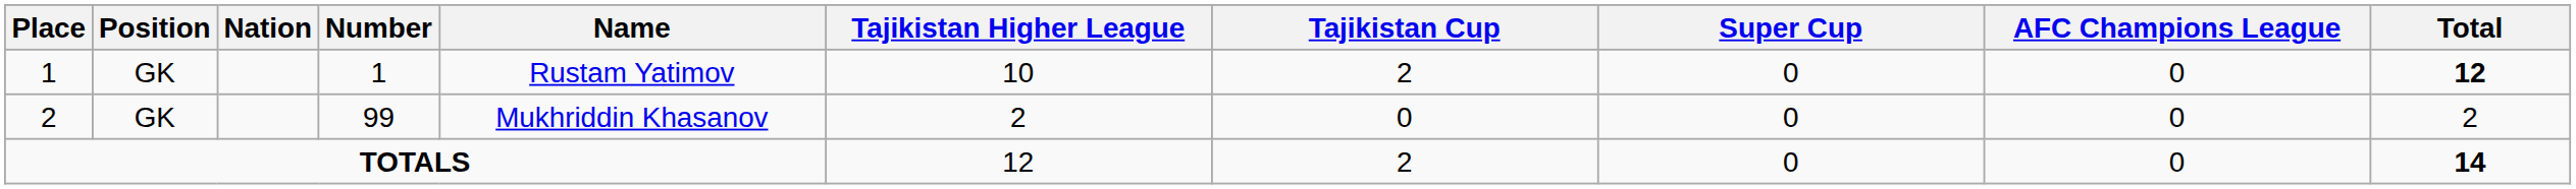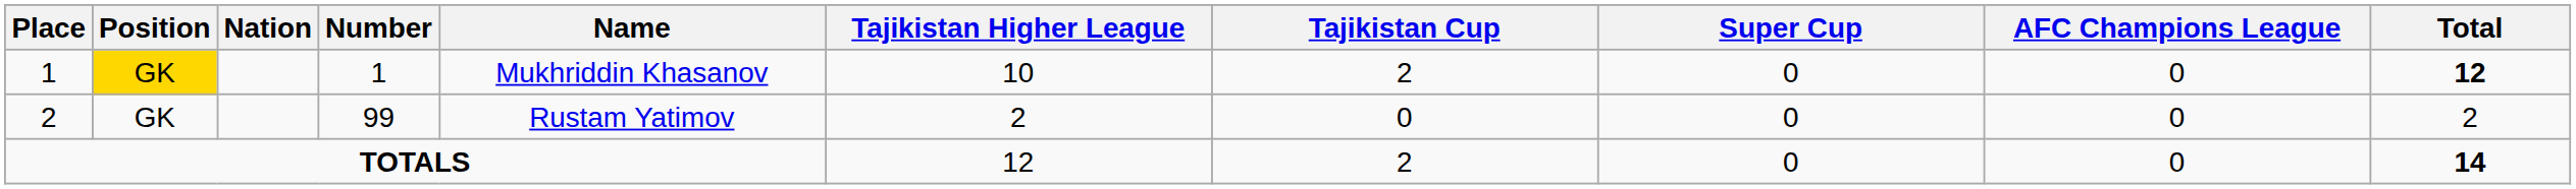row 2 | Position: no background -> gold background
row 2 | Name: Rustam Yatimov -> Mukhriddin Khasanov
row 3 | Name: Mukhriddin Khasanov -> Rustam Yatimov
